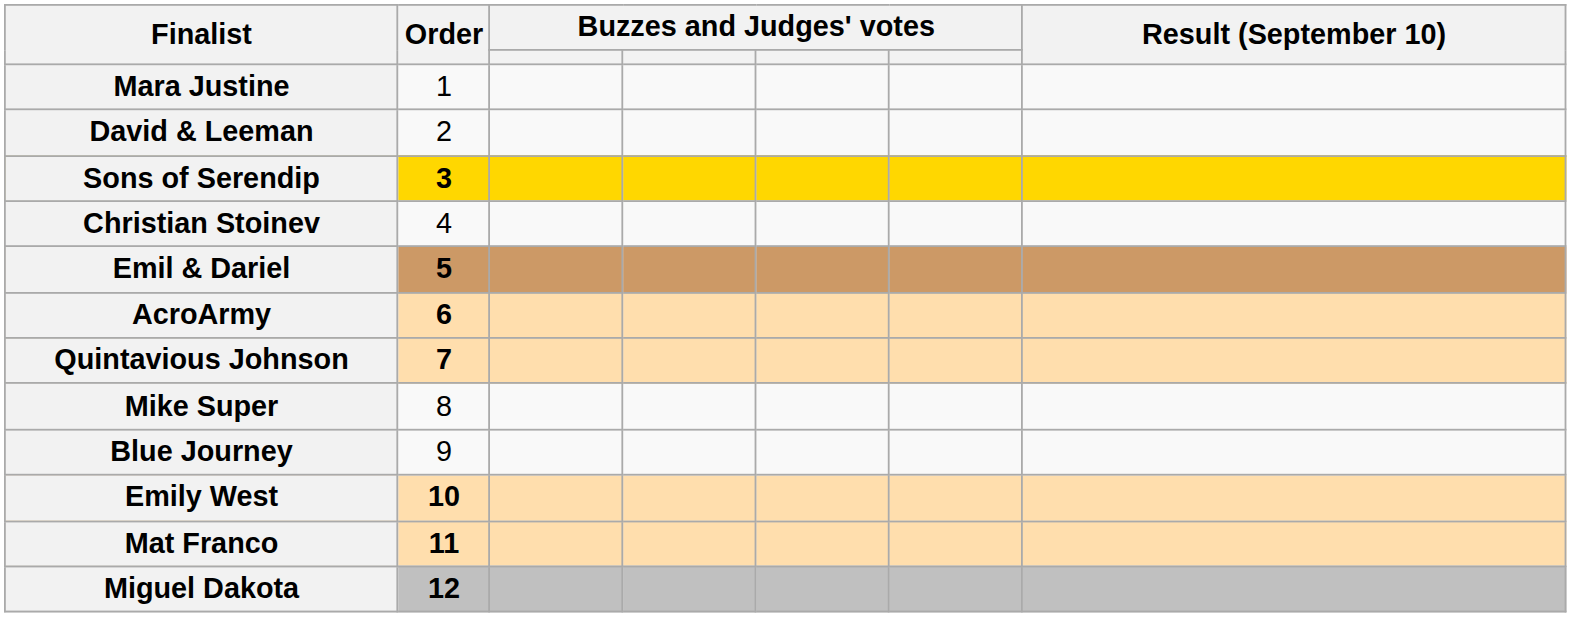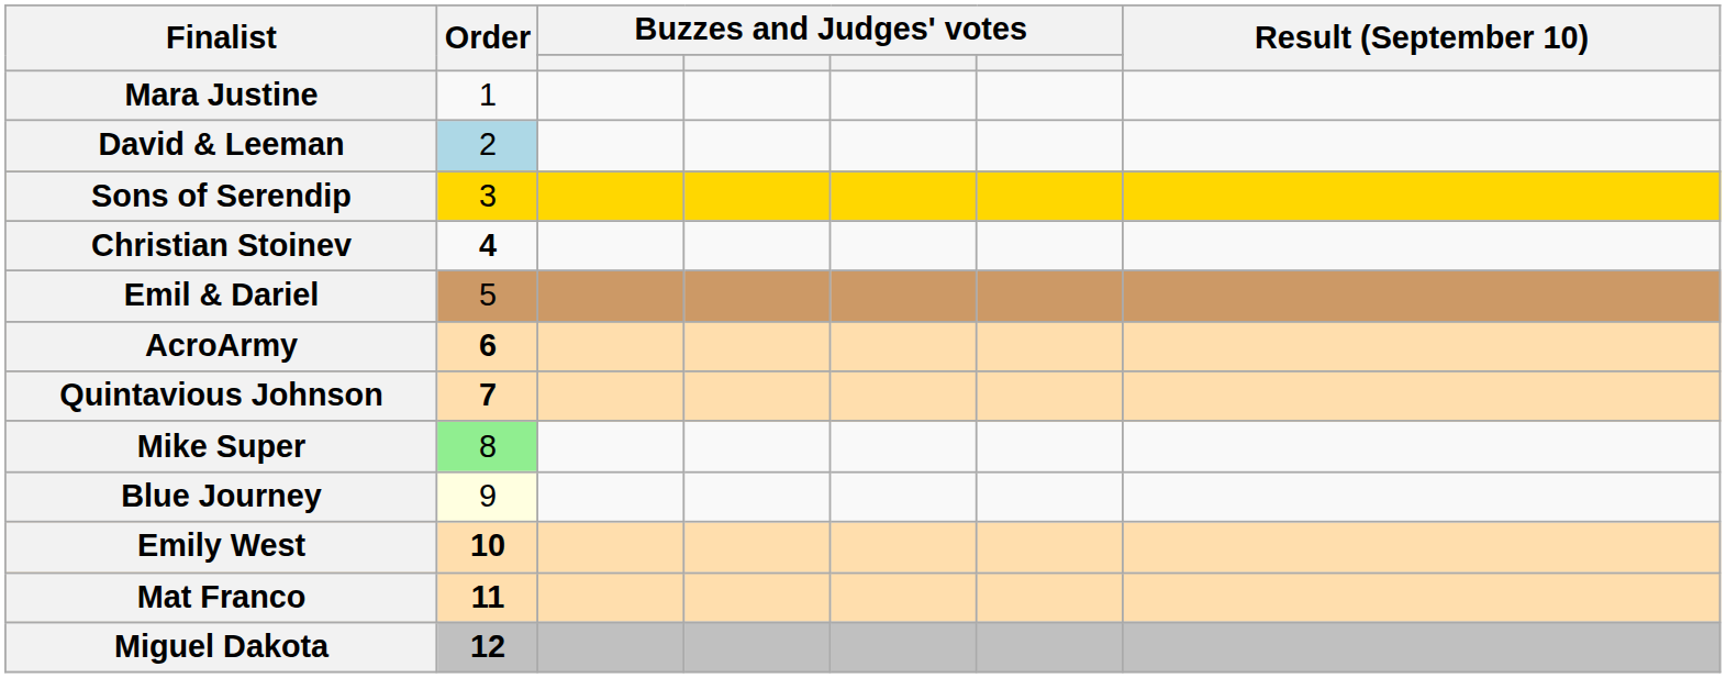David & Leeman | Order: no background -> lightblue background
Sons of Serendip | Order: bold -> normal
Christian Stoinev | Order: normal -> bold
Emil & Dariel | Order: bold -> normal
Mike Super | Order: no background -> lightgreen background
Blue Journey | Order: no background -> lightyellow background
